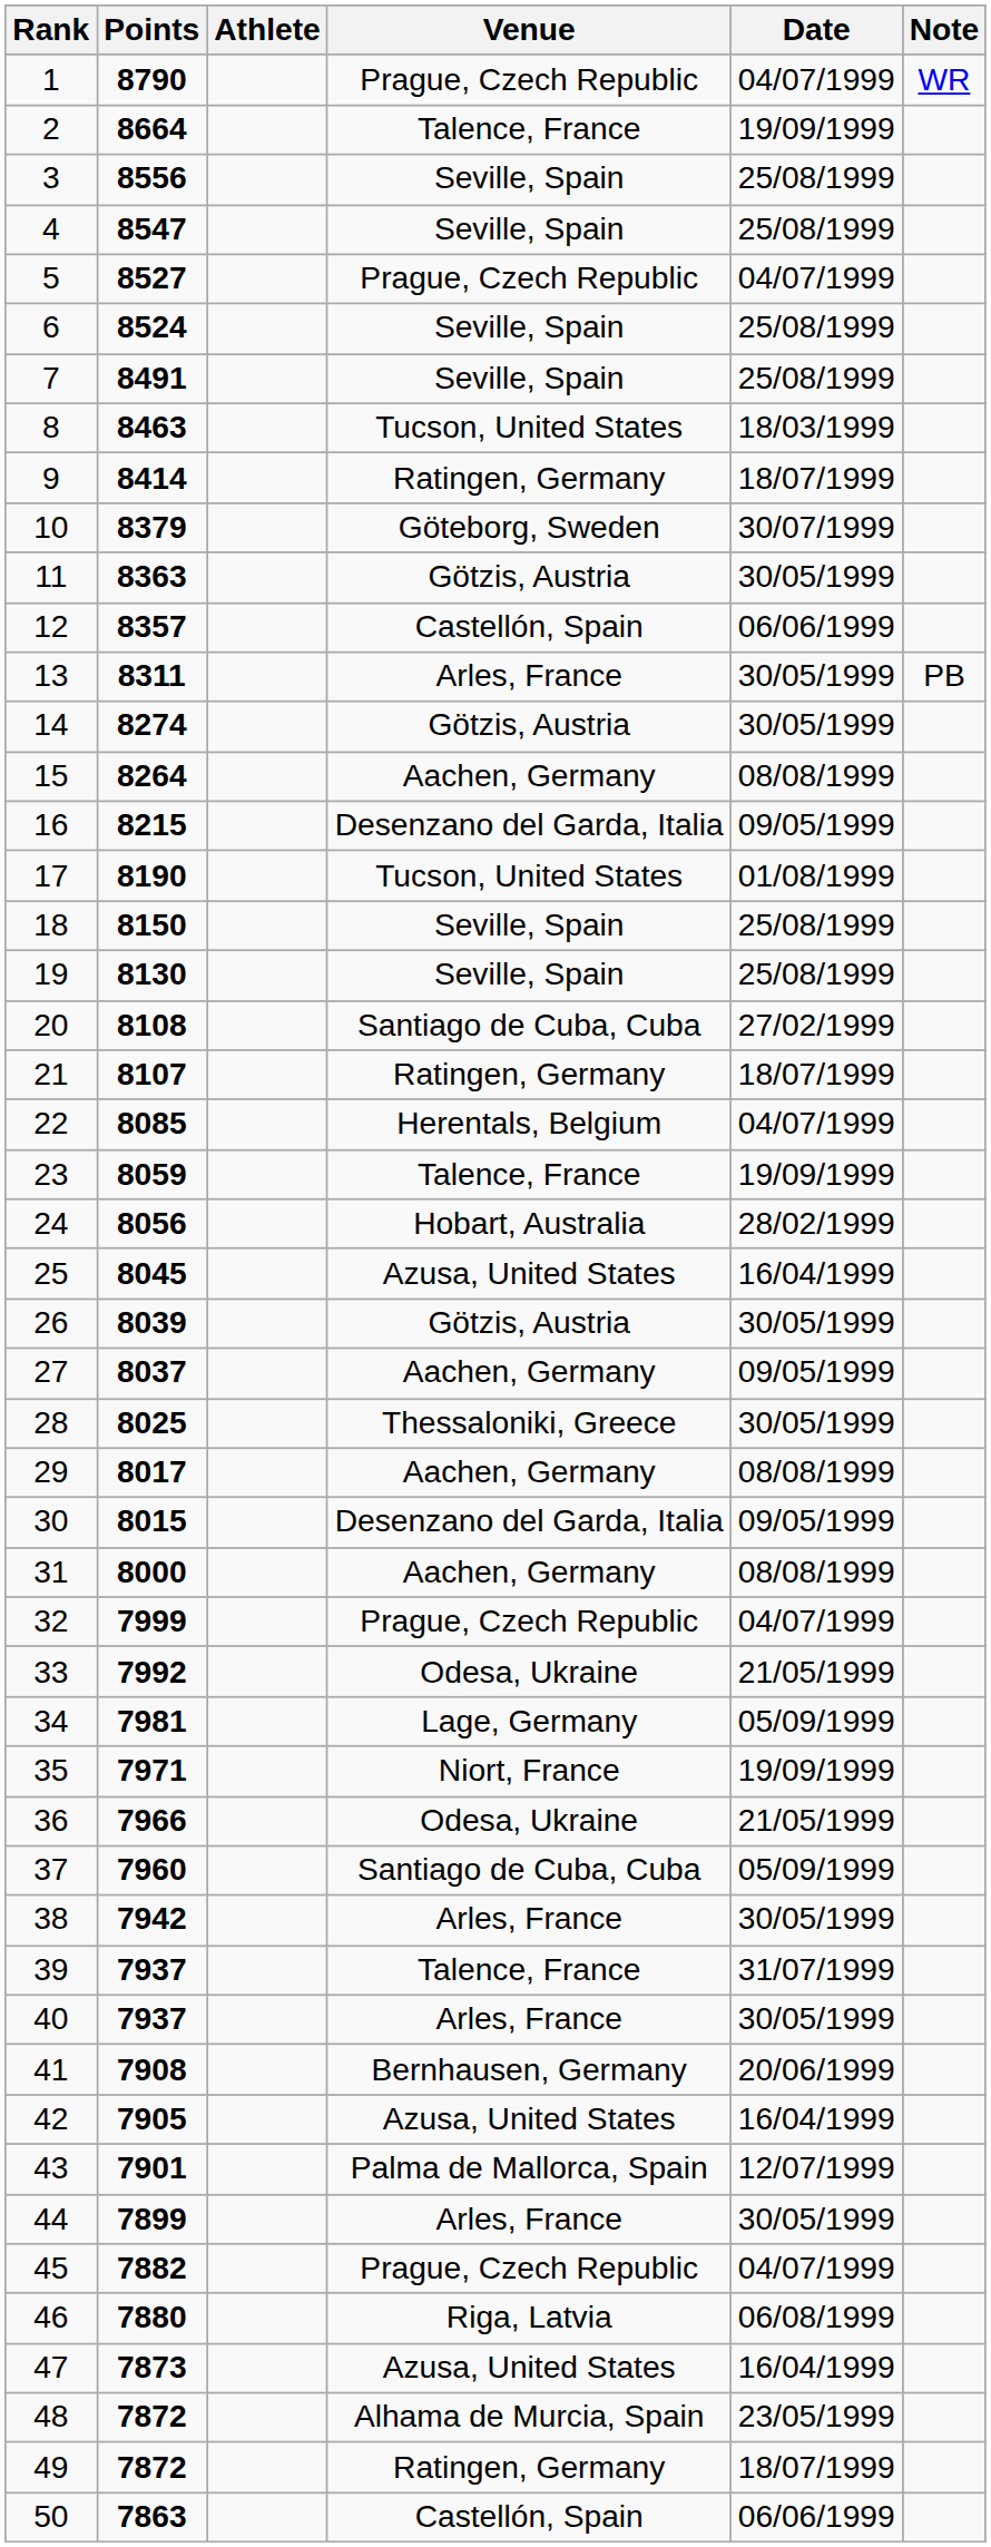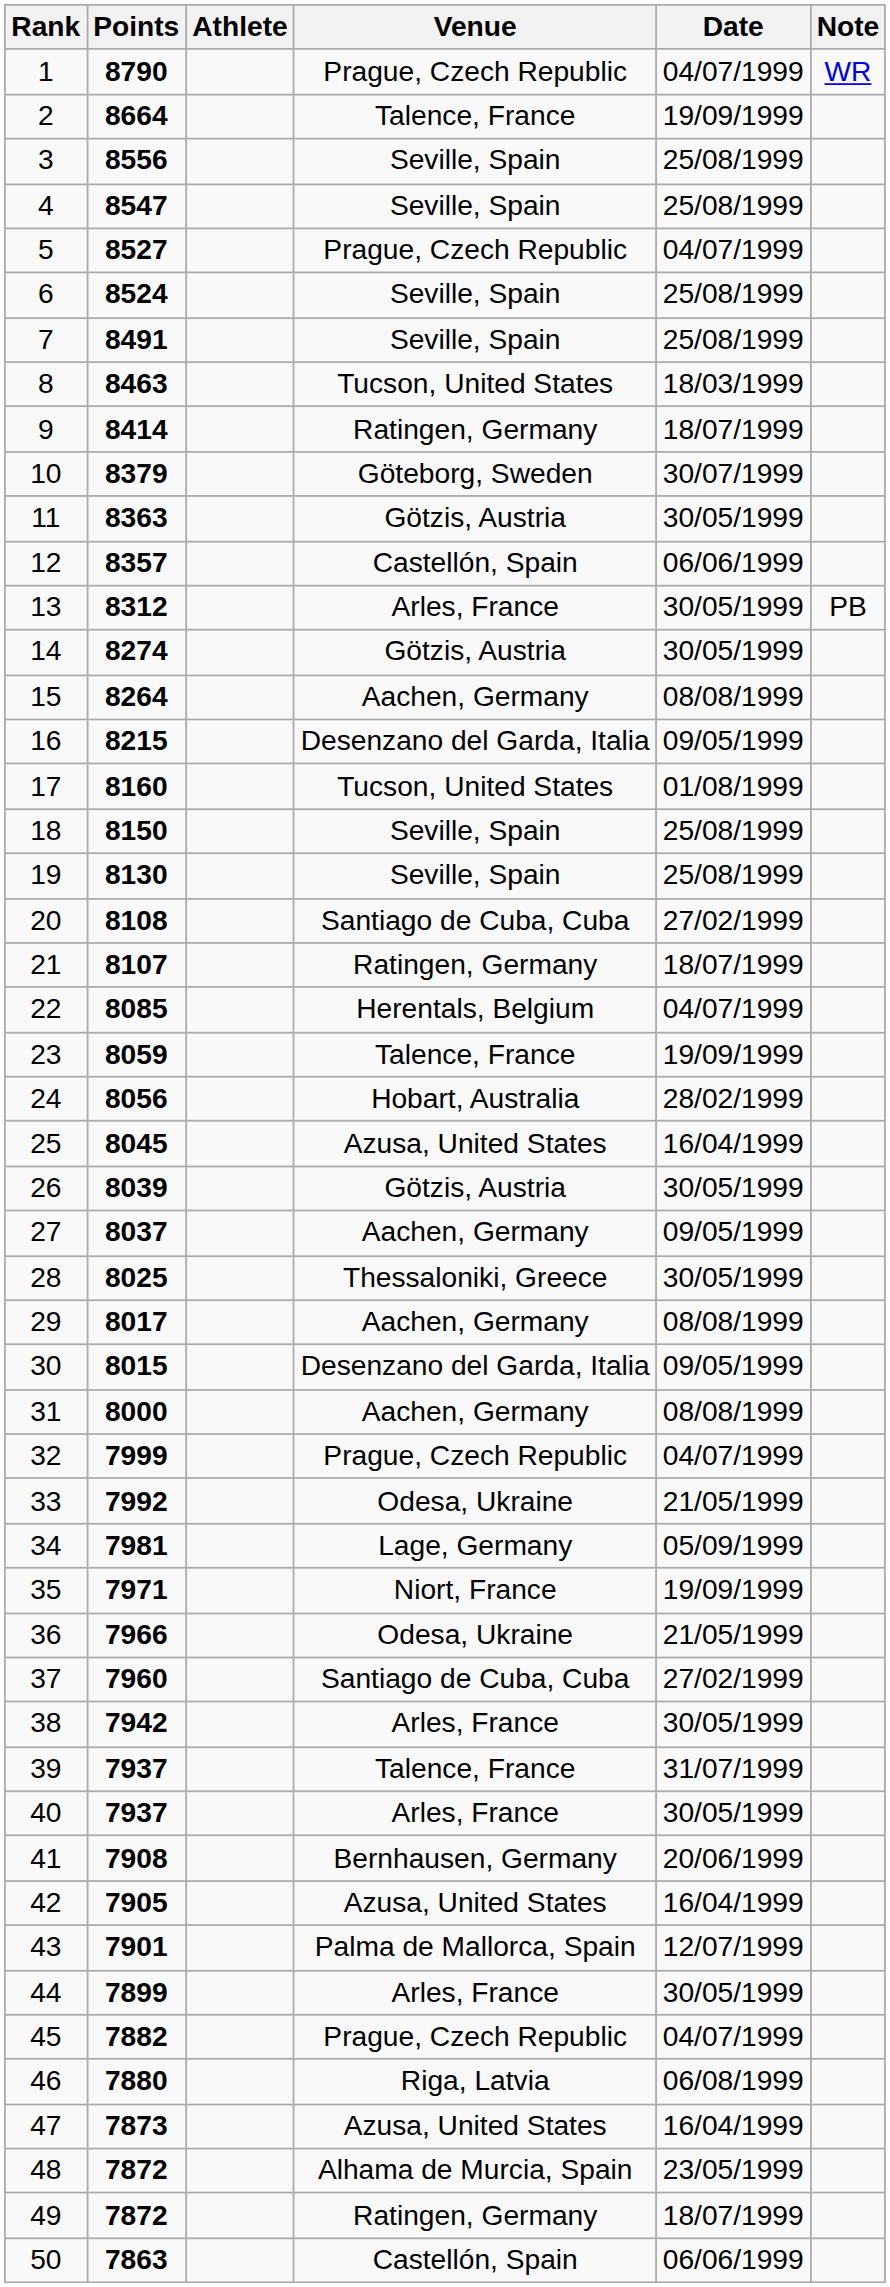13 | Points: 8311 -> 8312
17 | Points: 8190 -> 8160
37 | Date: 05/09/1999 -> 27/02/1999
